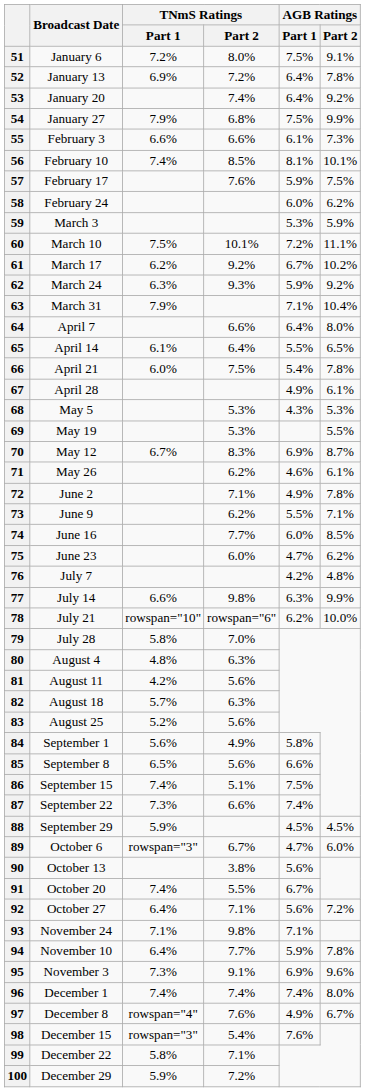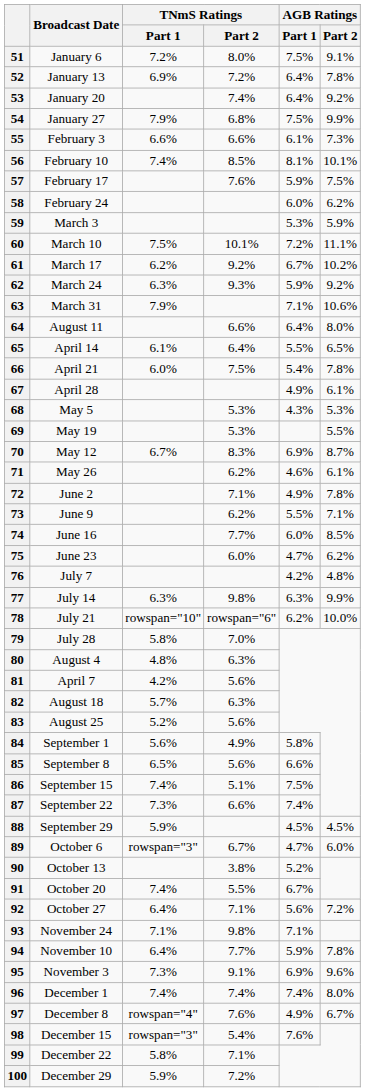63 | AGB Ratings / Part 2: 10.4% -> 10.6%
64 | Broadcast Date: April 7 -> August 11
77 | TNmS Ratings / Part 1: 6.6% -> 6.3%
81 | Broadcast Date: August 11 -> April 7
90 | AGB Ratings / Part 1: 5.6% -> 5.2%
